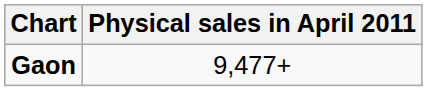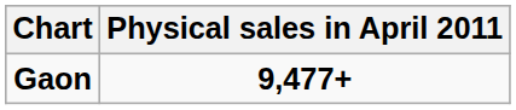Gaon | Physical sales in April 2011: normal -> bold
